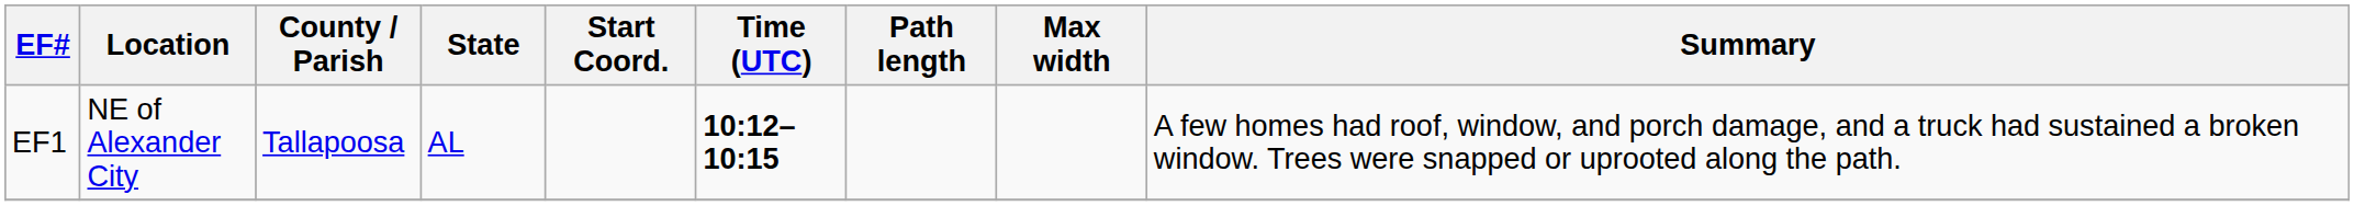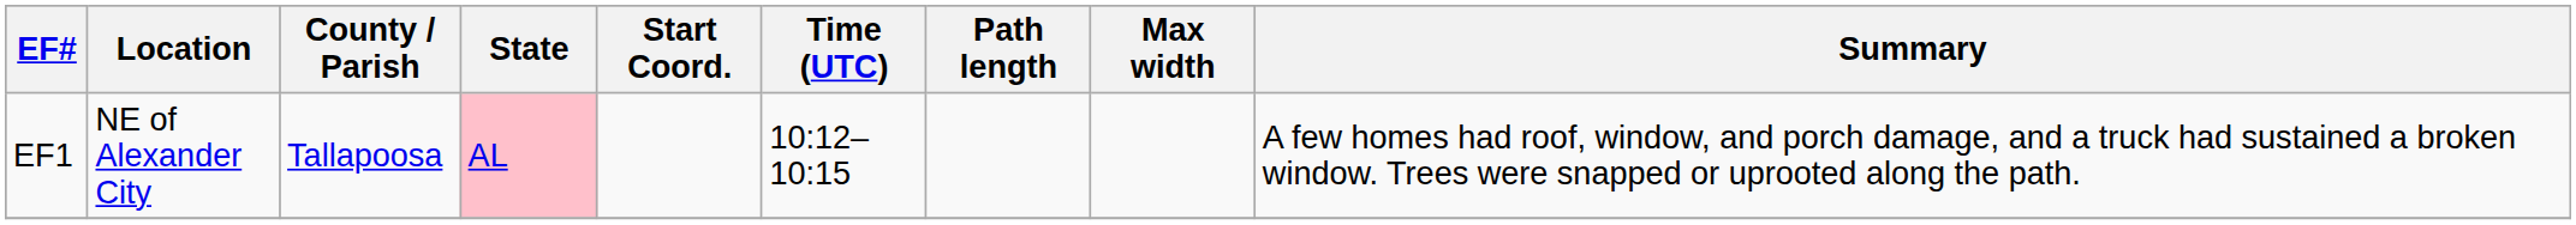EF1 | State: no background -> pink background
EF1 | Time (UTC): bold -> normal
